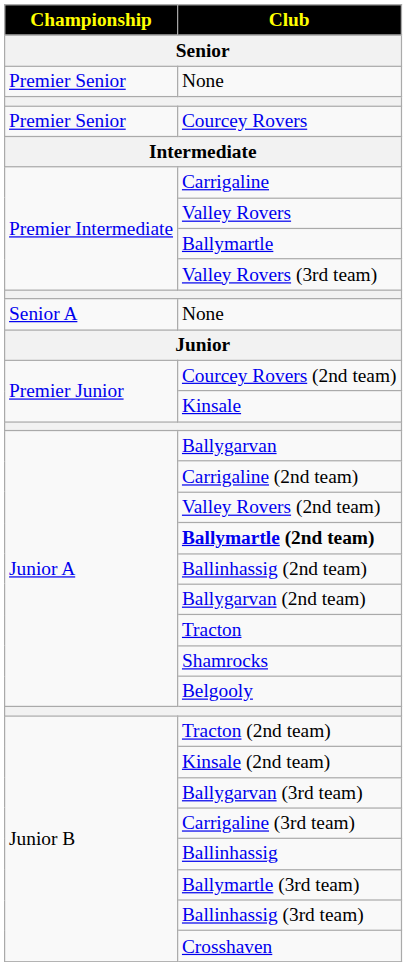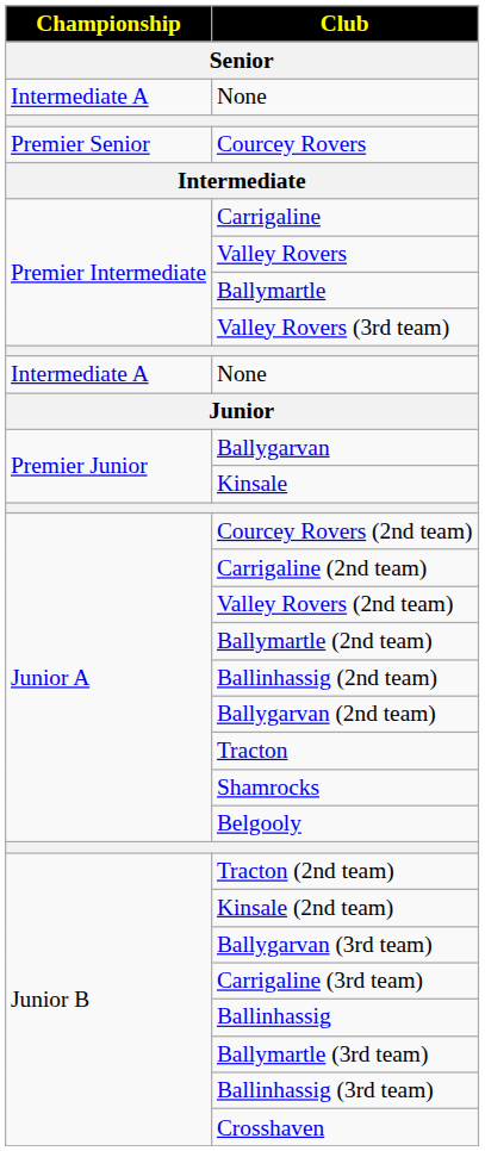row 3 | Championship: Premier Senior -> Intermediate A
row 12 | Championship: Senior A -> Intermediate A
row 14 | Club: Courcey Rovers (2nd team) -> Ballygarvan
row 17 | Club: Ballygarvan -> Courcey Rovers (2nd team)
row 20 | Club: bold -> normal
